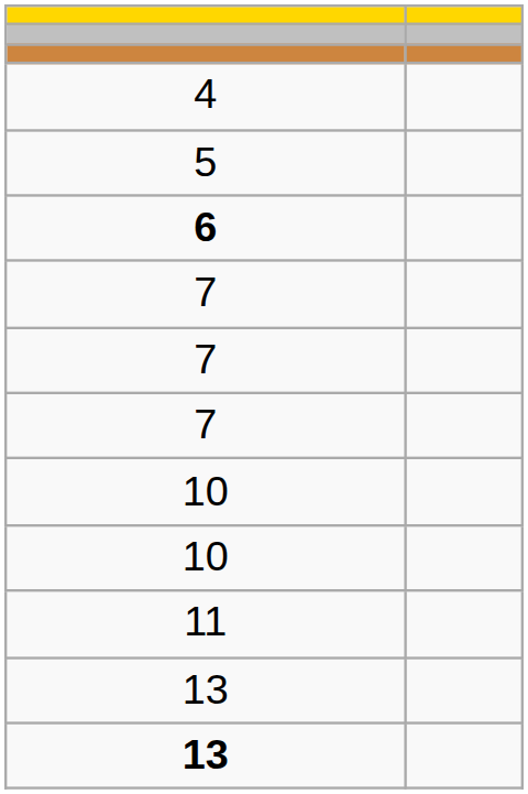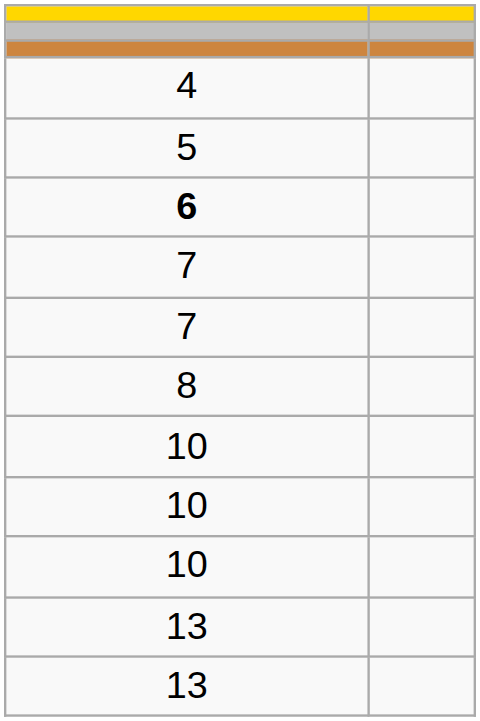row 9 | column 1: 7 -> 8
row 12 | column 1: 11 -> 10
row 14 | column 1: bold -> normal
